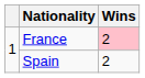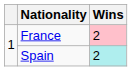Spain | Wins: no background -> paleturquoise background
